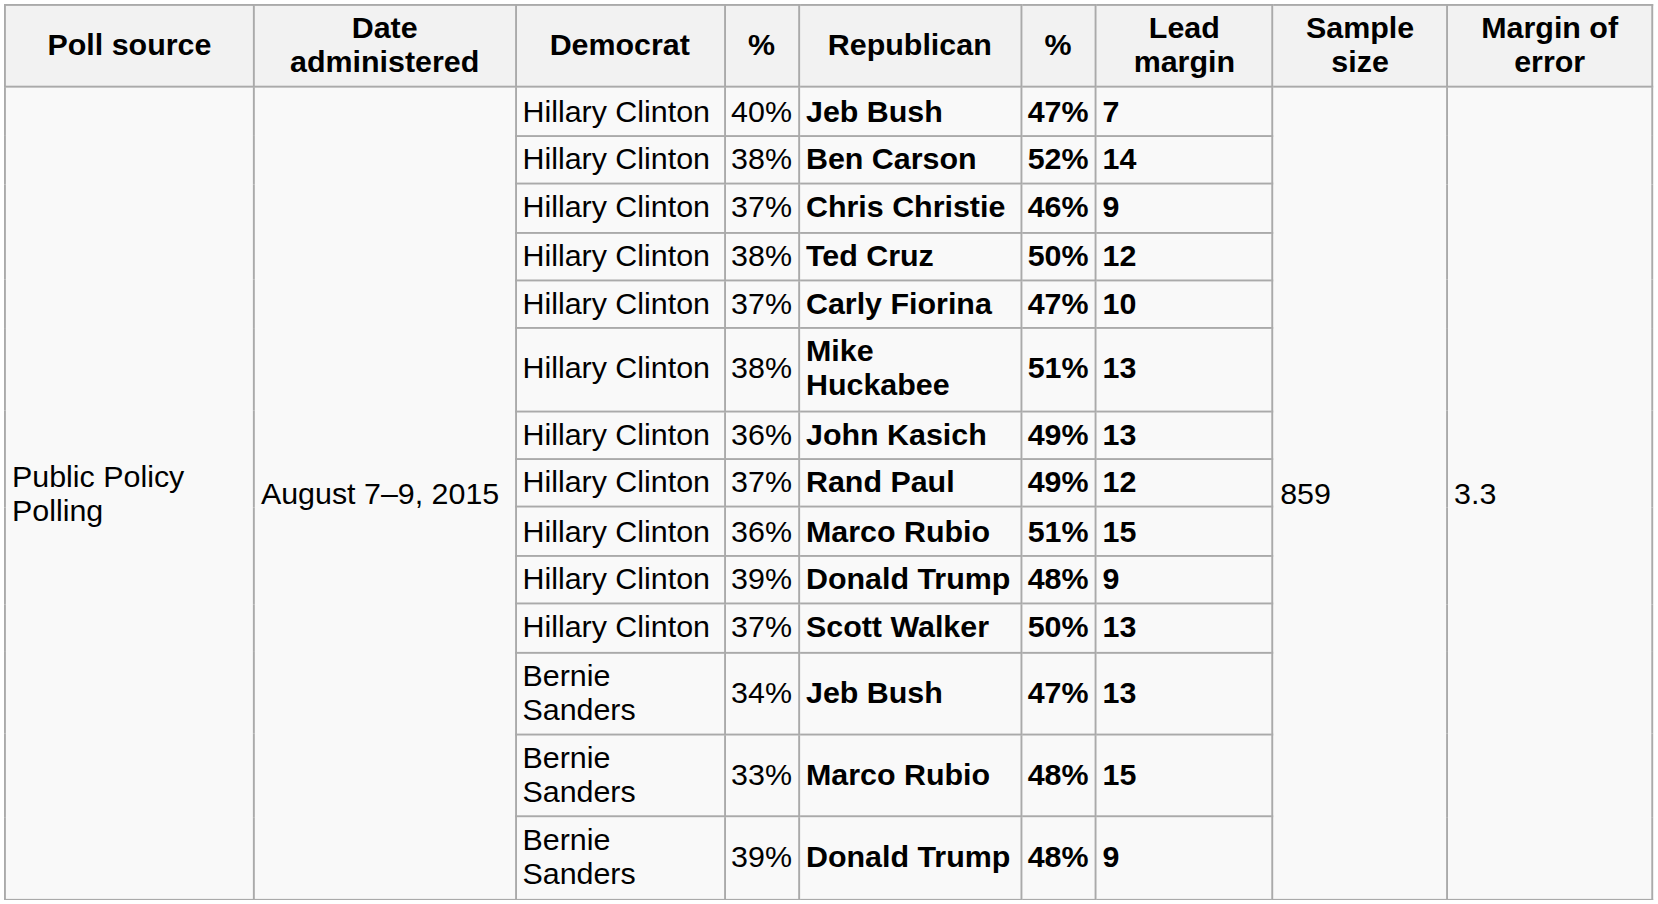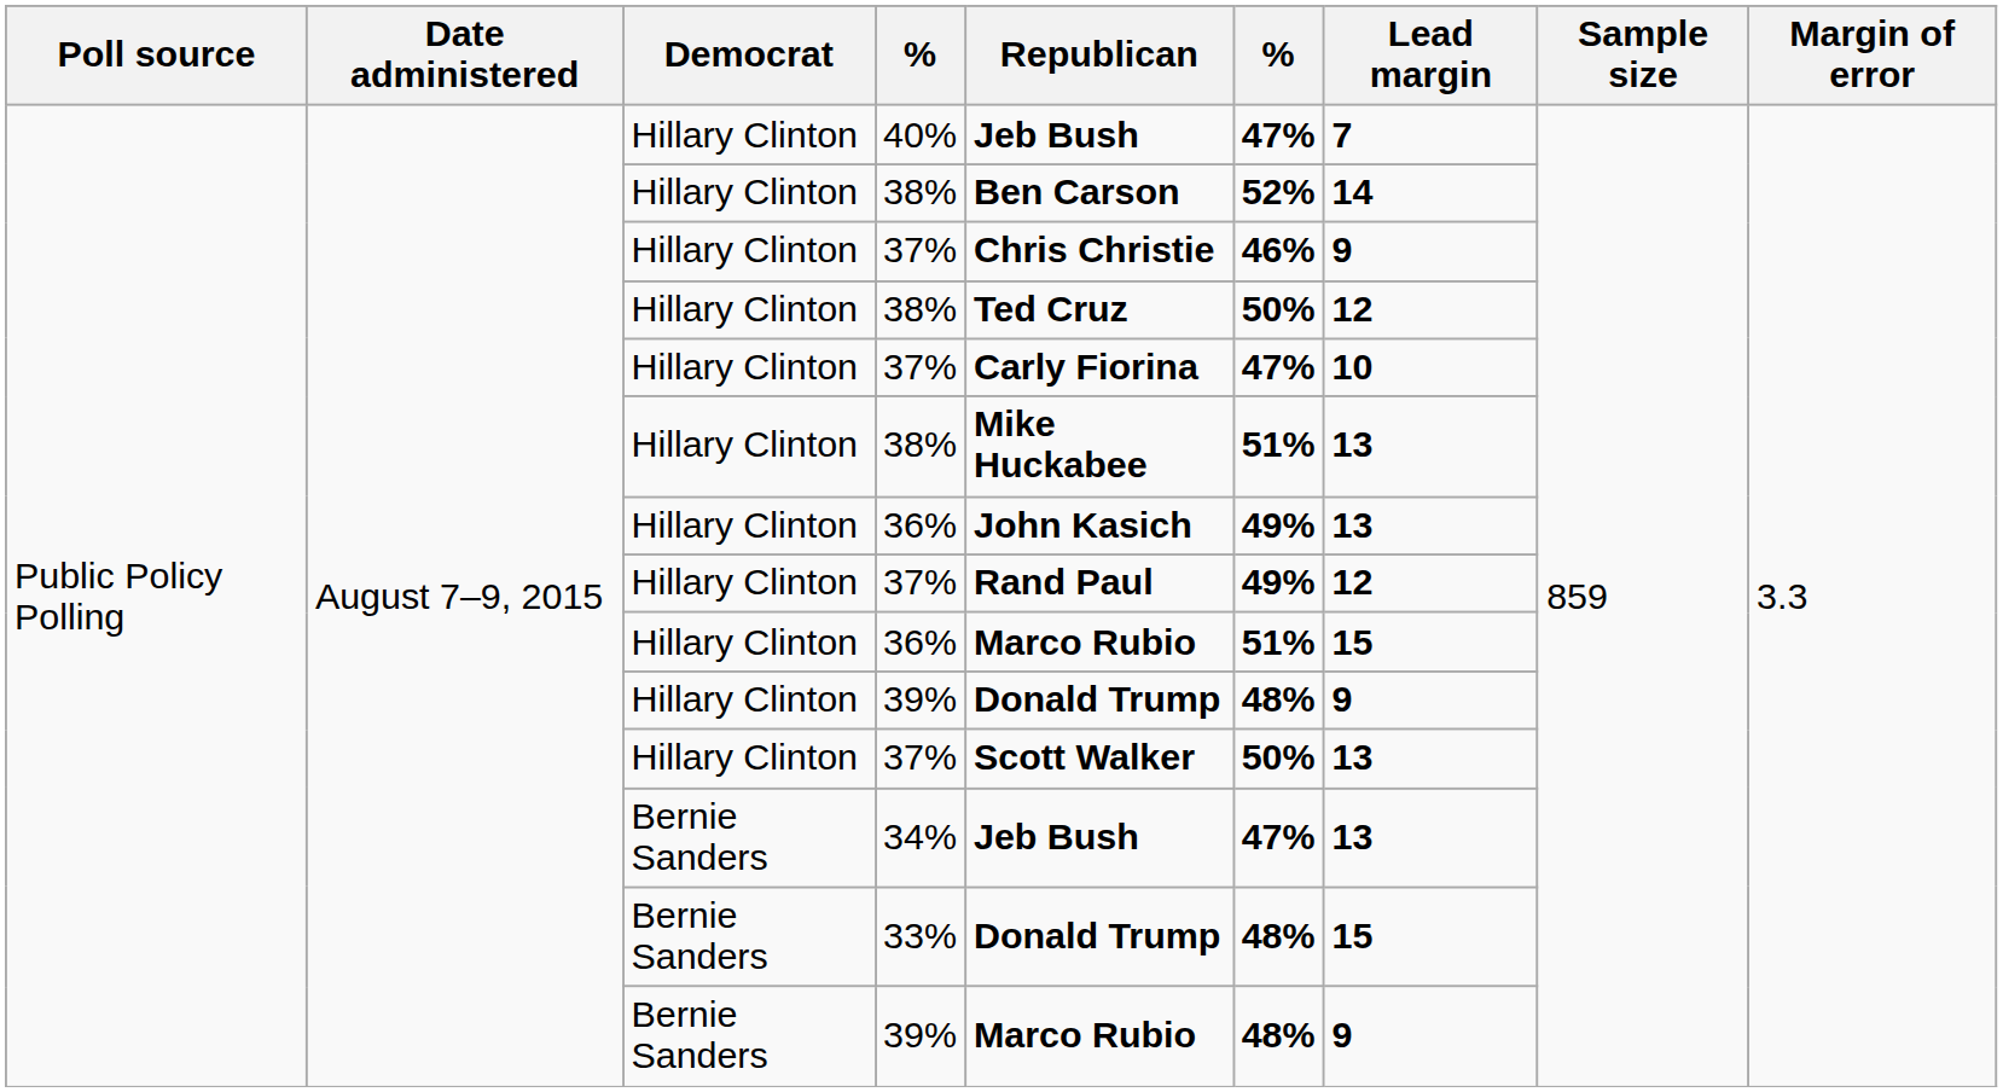33% | Republican: Marco Rubio -> Donald Trump
Bernie Sanders / 39% | Republican: Donald Trump -> Marco Rubio
